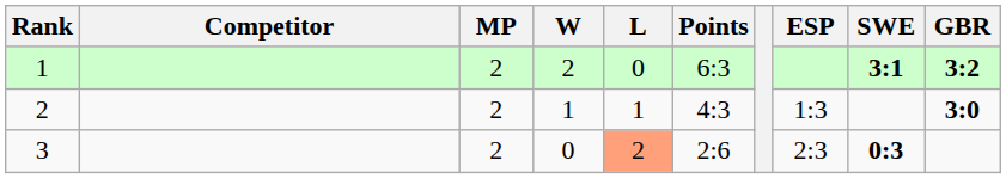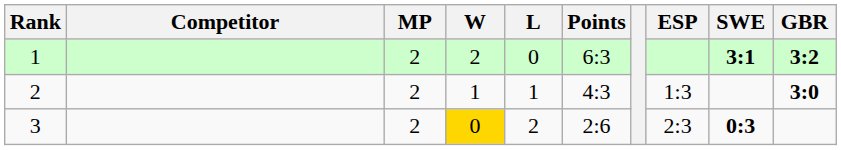3 | W: no background -> gold background
3 | L: lightsalmon background -> no background
